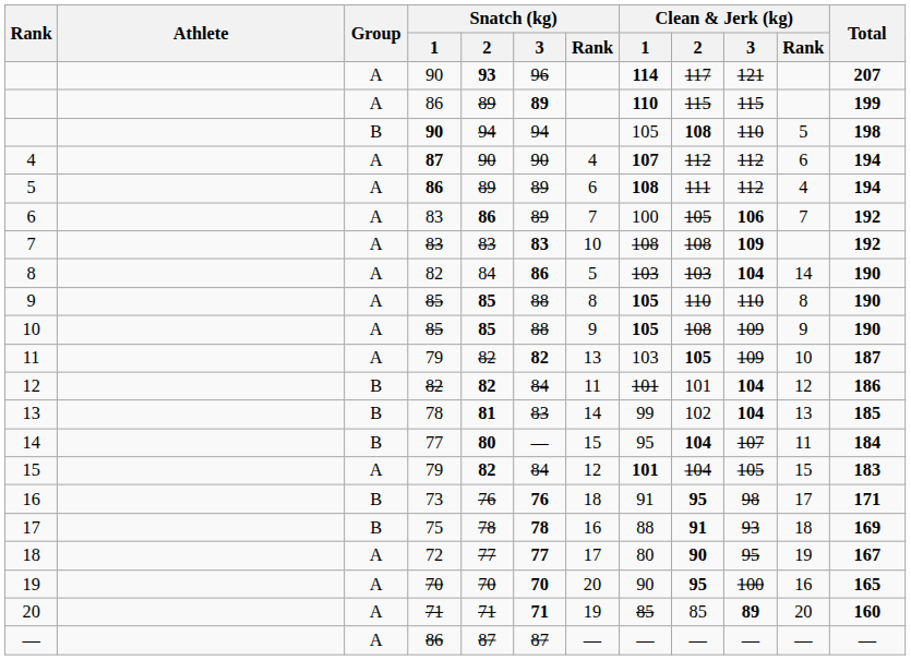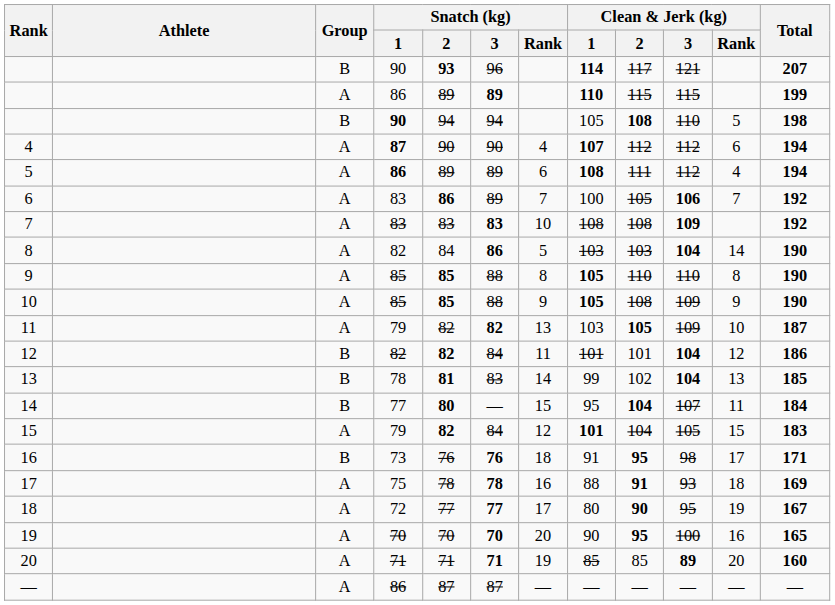row 3 | Group: A -> B
row 19 | Group: B -> A
